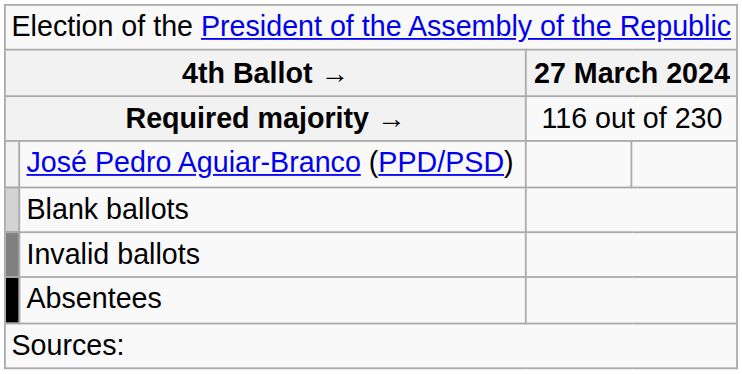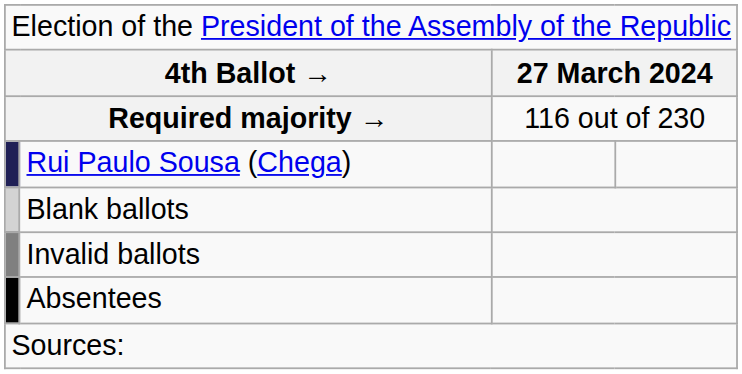- row: José Pedro Aguiar-Branco (PPD/PSD)
+ row: Rui Paulo Sousa (Chega)
